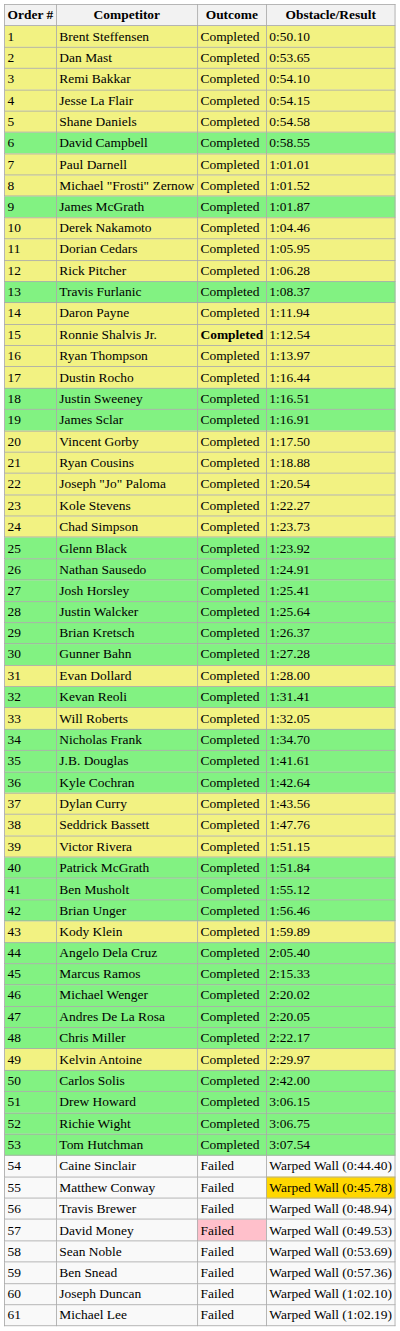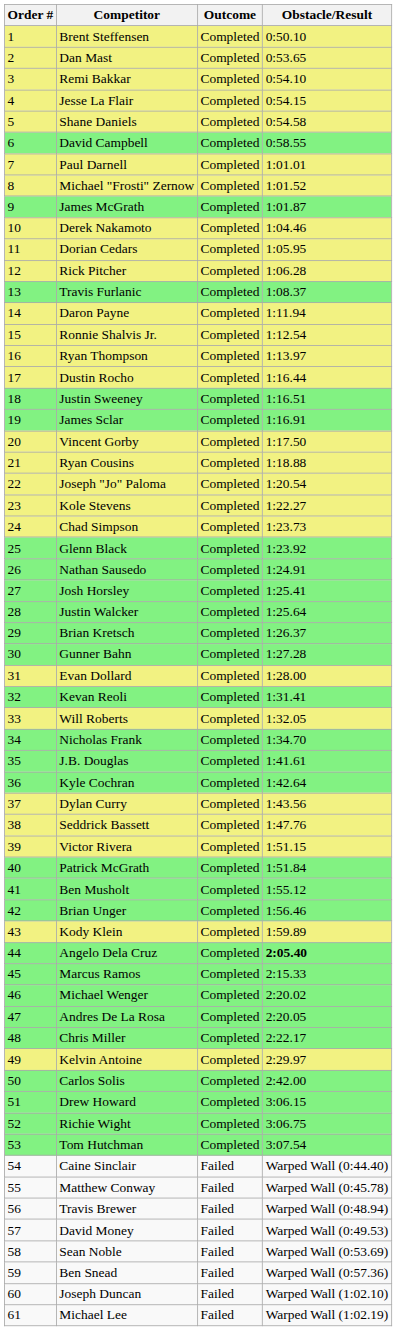Ronnie Shalvis Jr. | Outcome: bold -> normal
Angelo Dela Cruz | Obstacle/Result: normal -> bold
Matthew Conway | Obstacle/Result: gold background -> no background
David Money | Outcome: pink background -> no background
